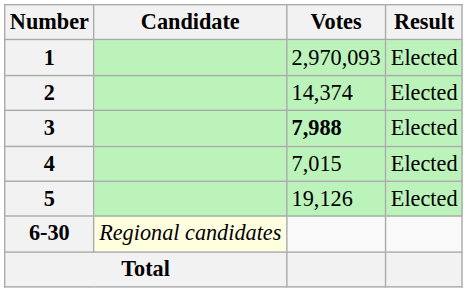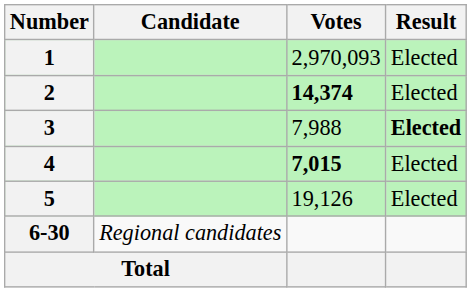2 | Votes: normal -> bold
3 | Votes: bold -> normal
3 | Result: normal -> bold
4 | Votes: normal -> bold
6-30 | Candidate: lightyellow background -> no background
